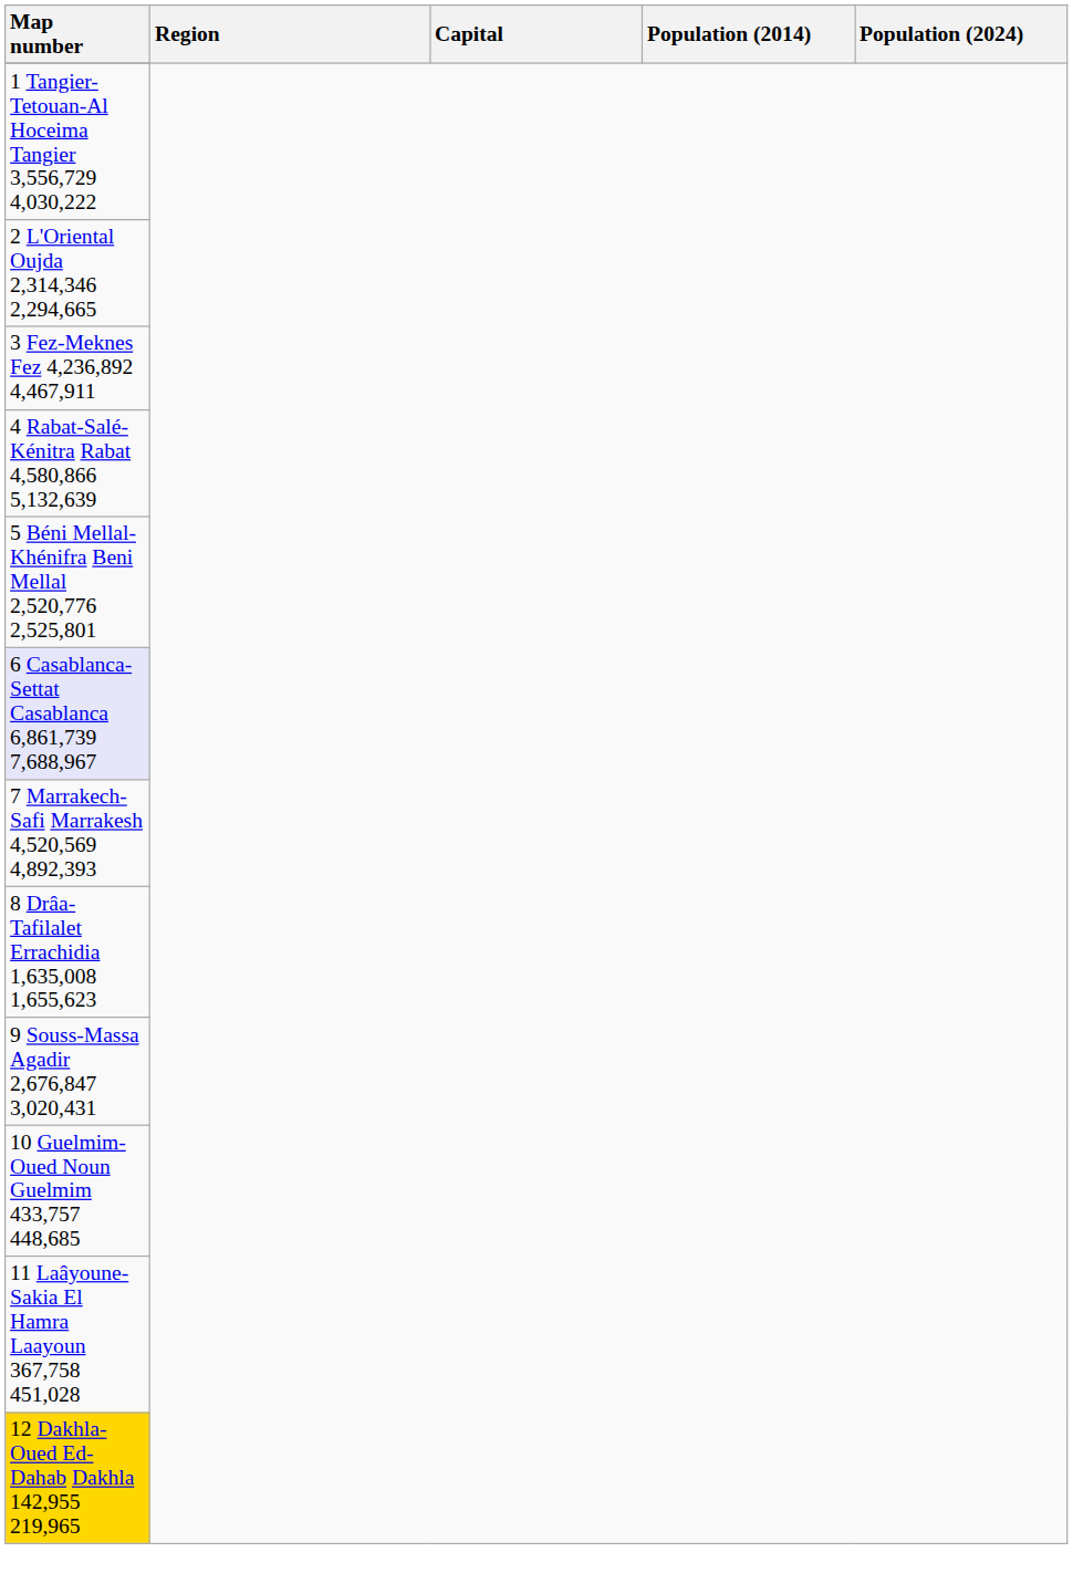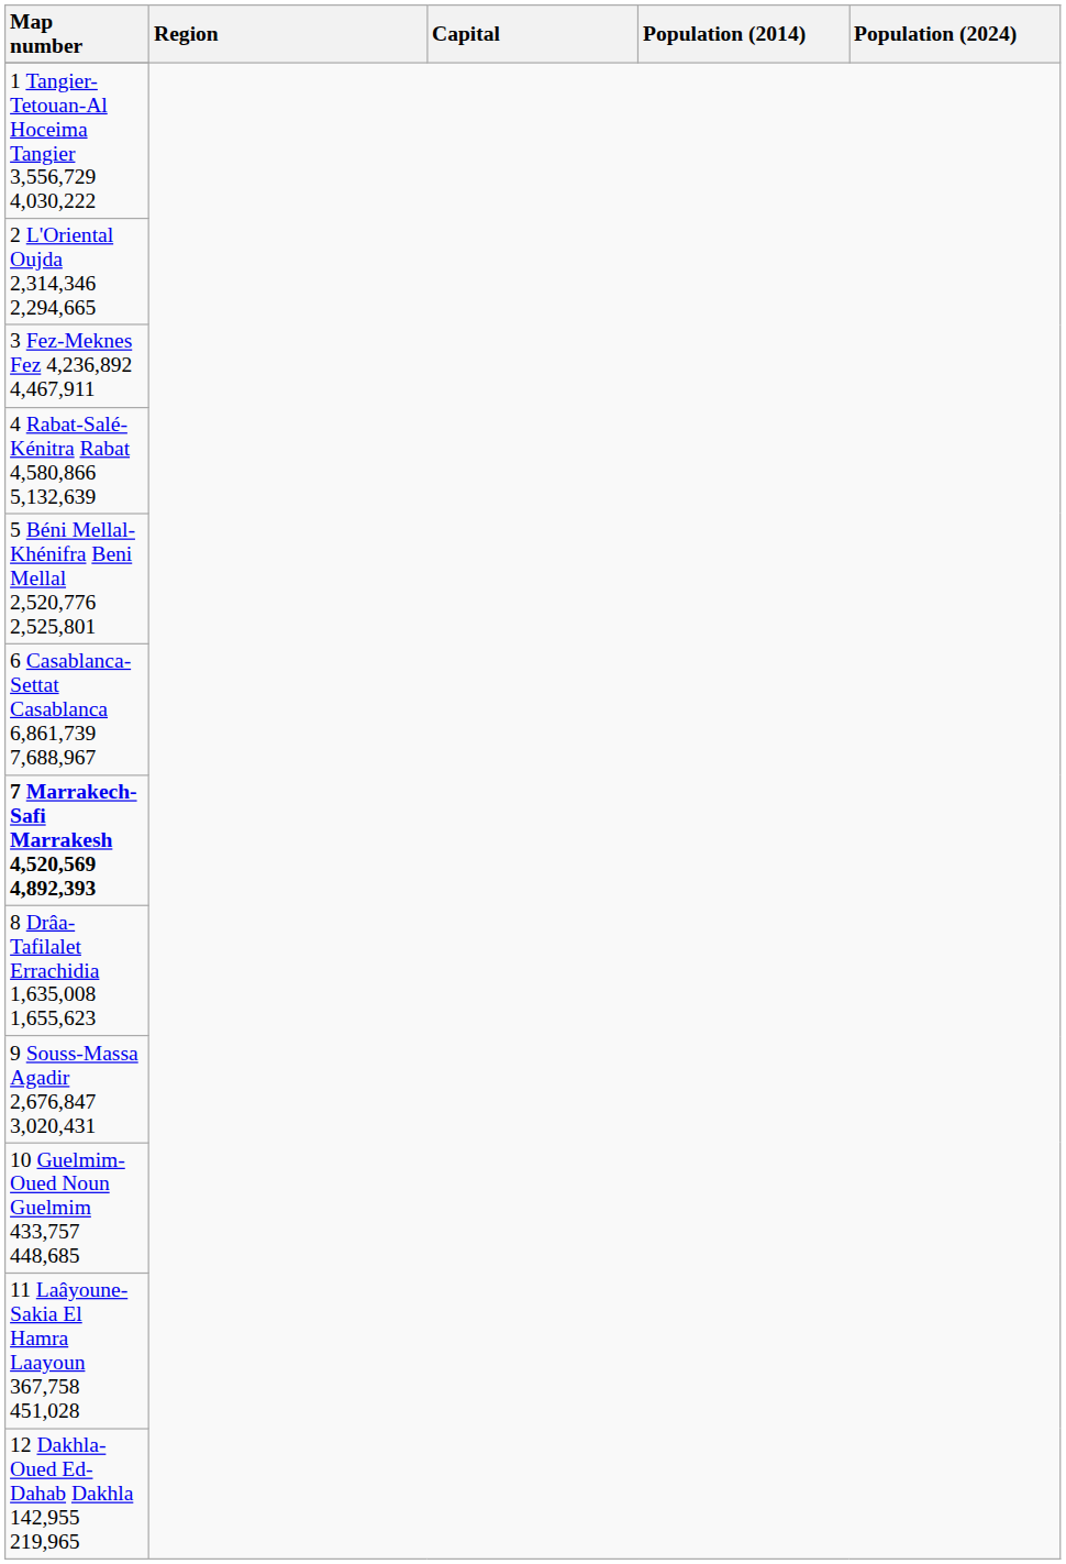6 Casablanca-Settat Casablanca 6,861,739 7,688,967 | Map number: lavender background -> no background
7 Marrakech-Safi Marrakesh 4,520,569 4,892,393 | Map number: normal -> bold
12 Dakhla-Oued Ed-Dahab Dakhla 142,955 219,965 | Map number: gold background -> no background
